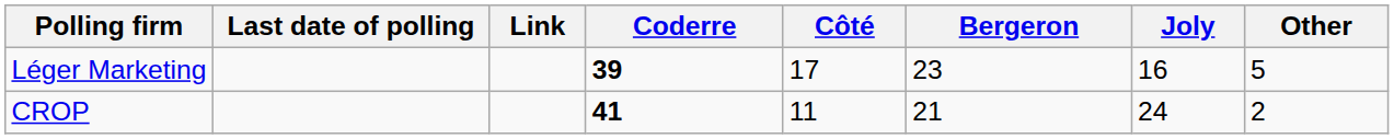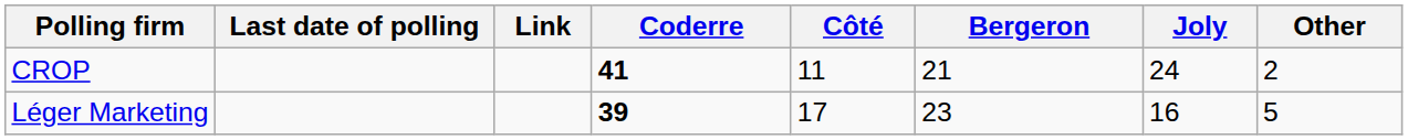rows swapped: CROP <-> Léger Marketing
